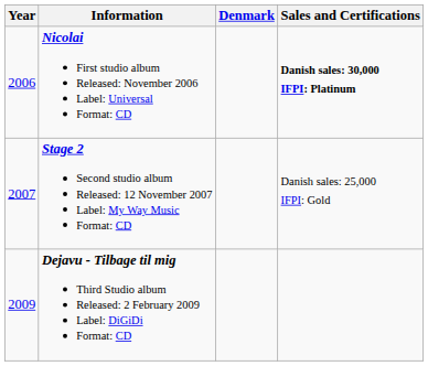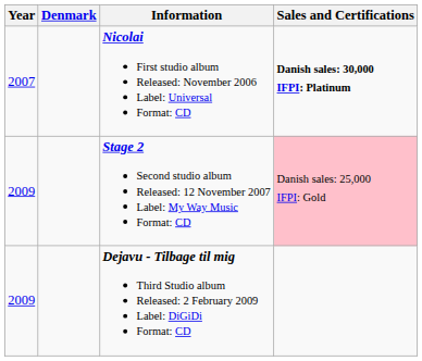columns swapped: Information <-> Denmark
row 2 | Year: 2006 -> 2007
row 3 | Year: 2007 -> 2009
row 3 | Sales and Certifications: no background -> pink background
